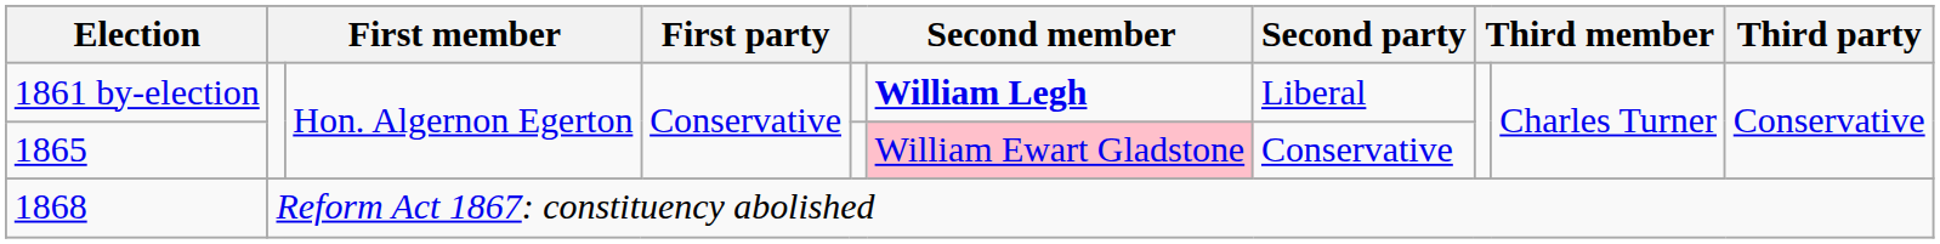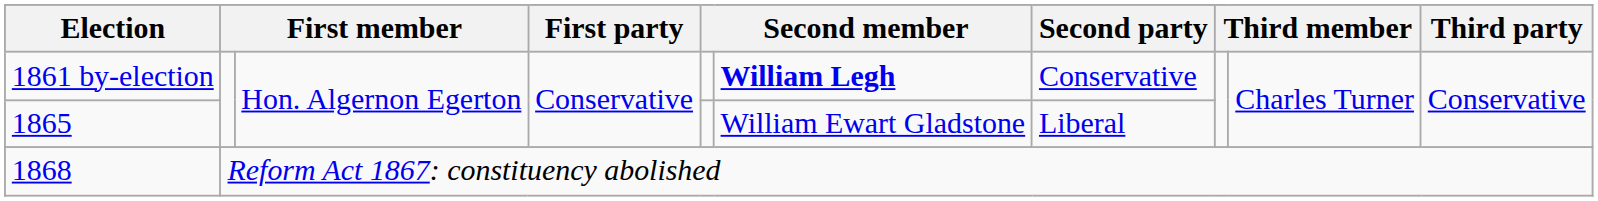1861 by-election | Second party: Liberal -> Conservative
1865 | column 6: pink background -> no background
1865 | Second party: Conservative -> Liberal
